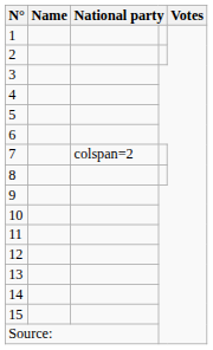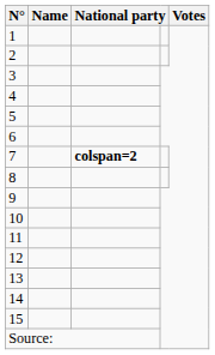7 | column 3: normal -> bold
